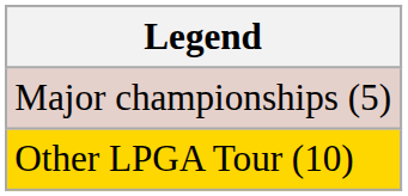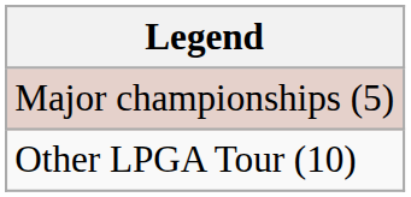row 3 | column 1: gold background -> no background
